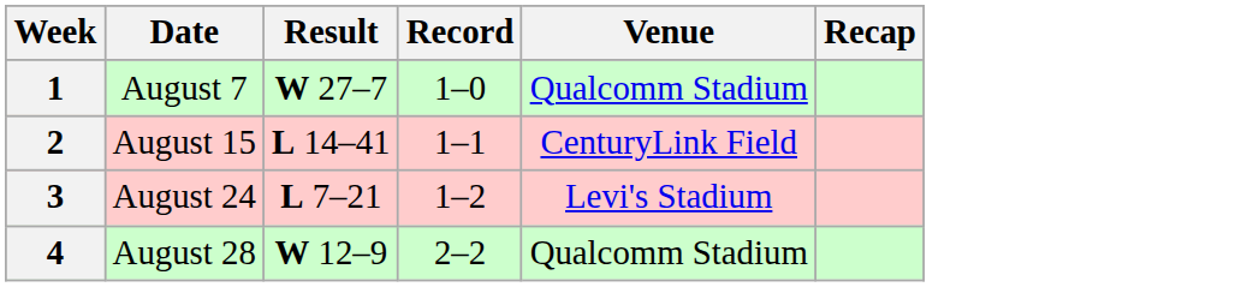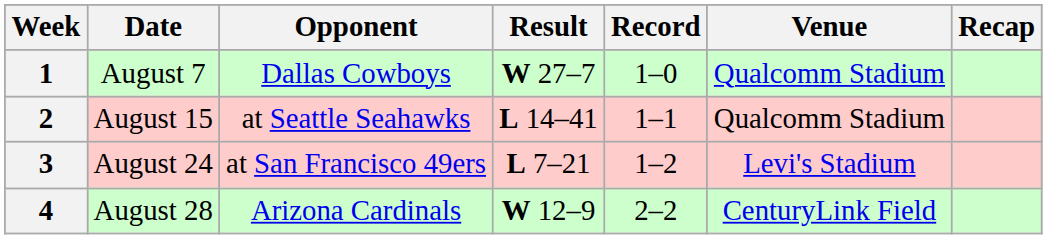+ column: Opponent | Dallas Cowboys | at Seattle Seahawks | at San Francisco 49ers | Arizona Cardinals
2 | Venue: CenturyLink Field -> Qualcomm Stadium
4 | Venue: Qualcomm Stadium -> CenturyLink Field
